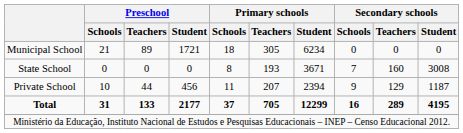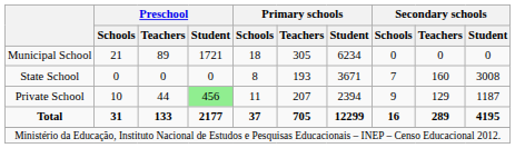Private School | Preschool / Student: no background -> lightgreen background
